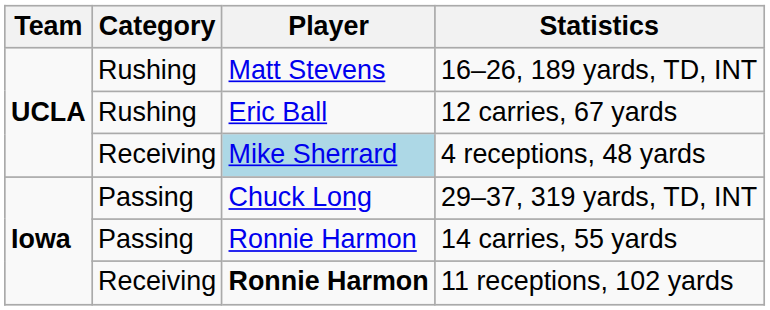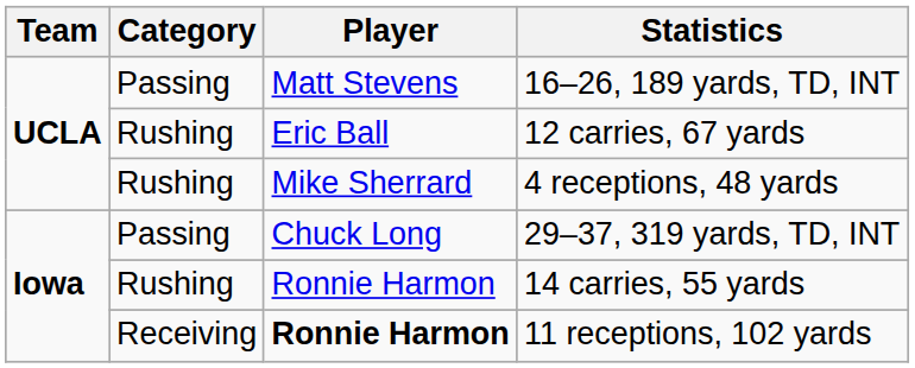16–26, 189 yards, TD, INT | Category: Rushing -> Passing
4 receptions, 48 yards | Category: Receiving -> Rushing
4 receptions, 48 yards | Player: lightblue background -> no background
14 carries, 55 yards | Category: Passing -> Rushing
